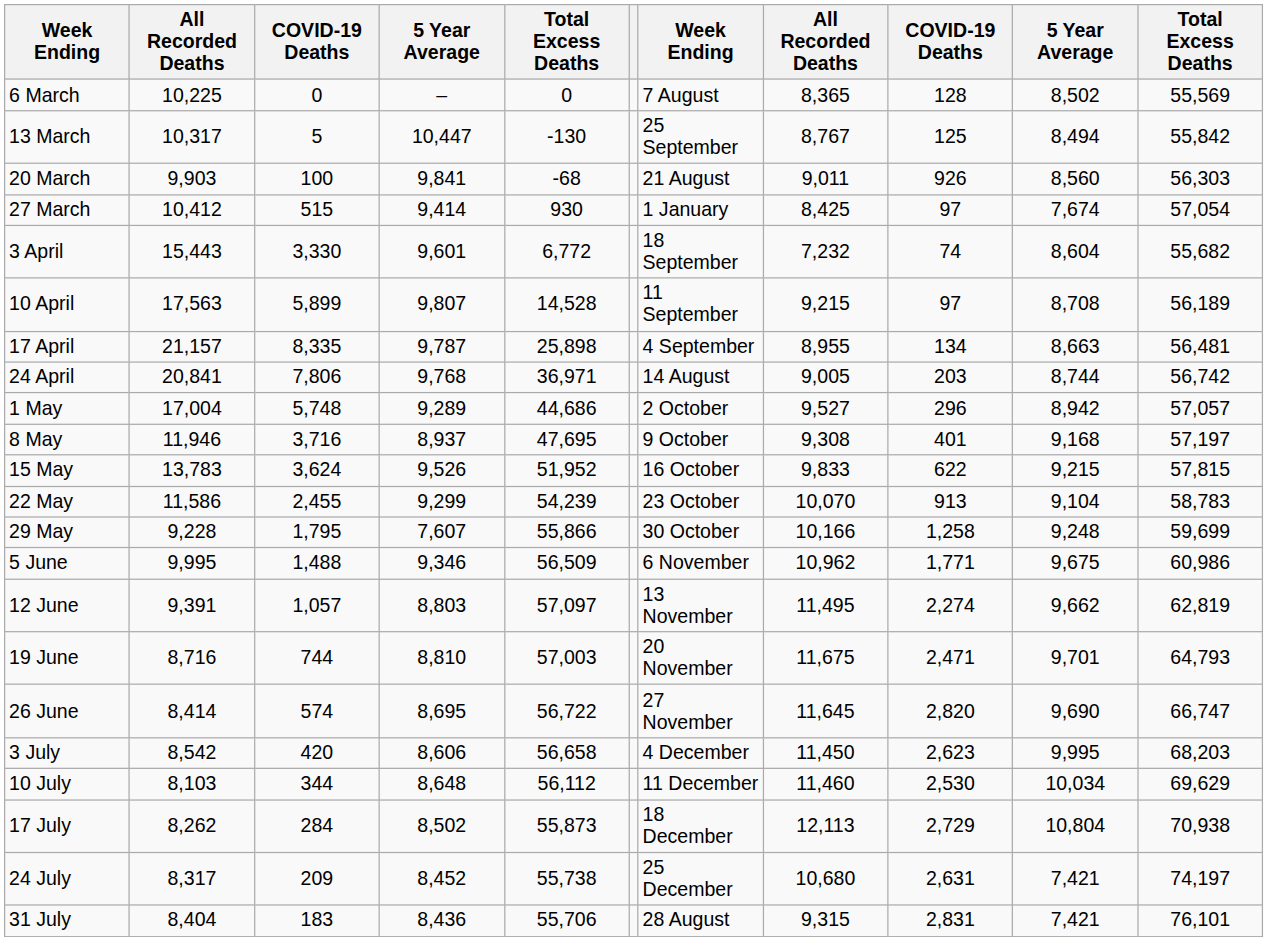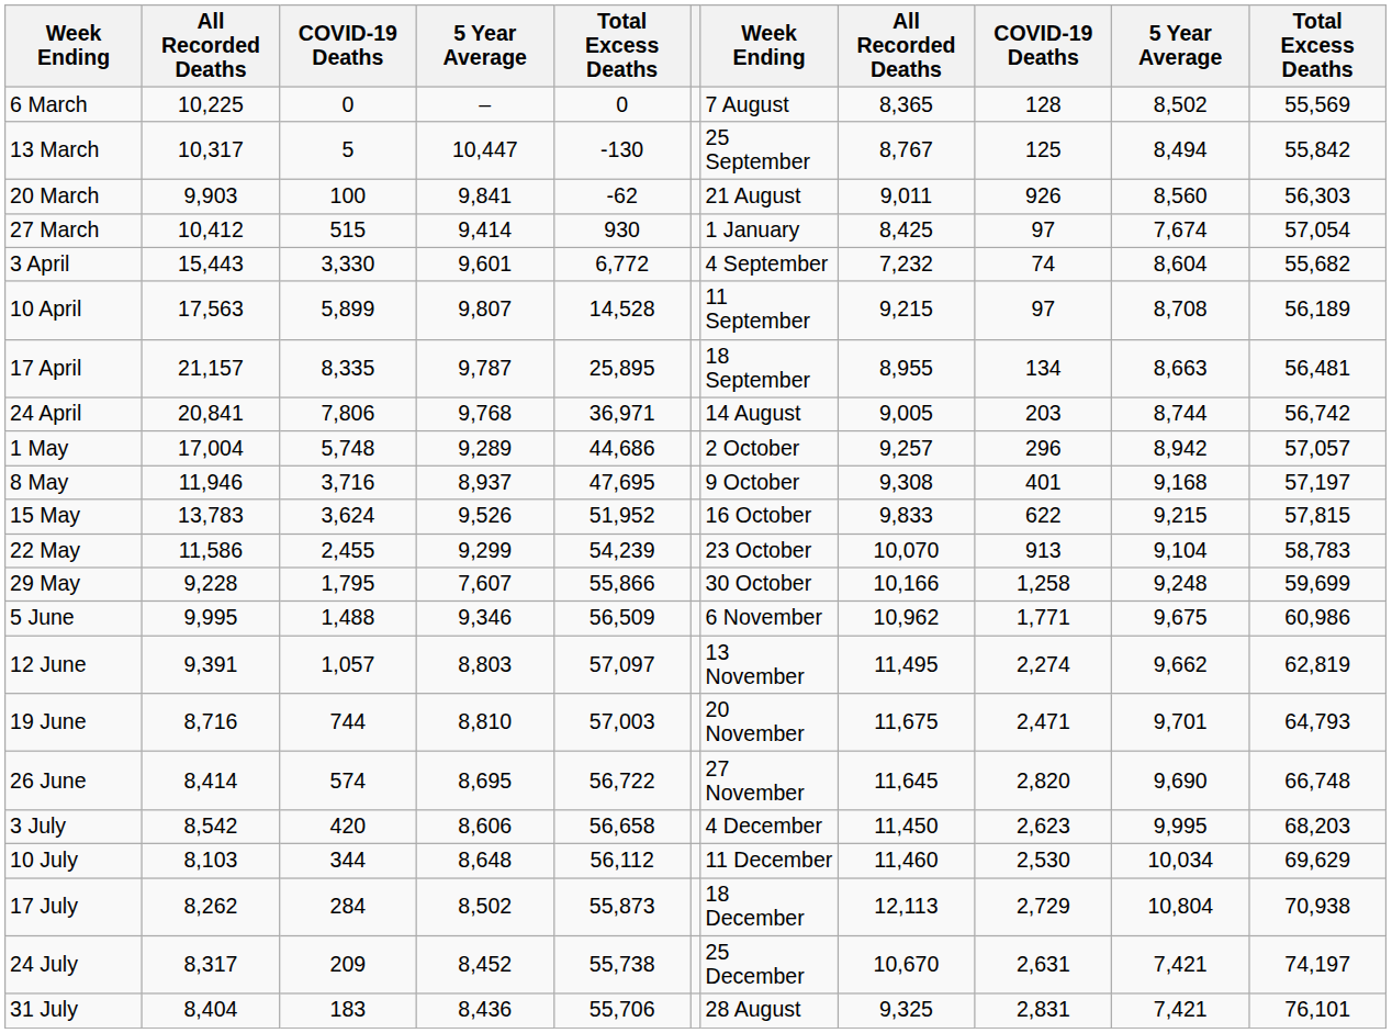20 March | column 5: -68 -> -62
3 April | column 7: 18 September -> 4 September
17 April | column 5: 25,898 -> 25,895
17 April | column 7: 4 September -> 18 September
1 May | column 8: 9,527 -> 9,257
26 June | column 11: 66,747 -> 66,748
24 July | column 8: 10,680 -> 10,670
31 July | column 8: 9,315 -> 9,325
